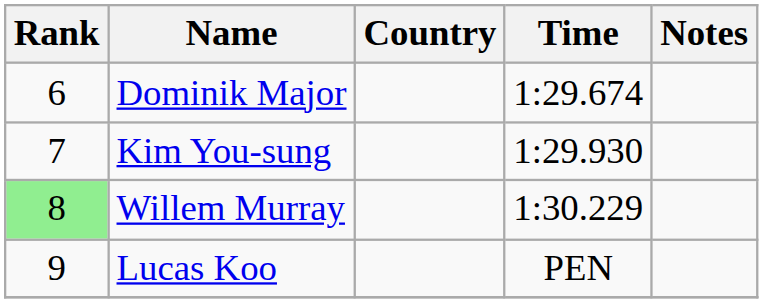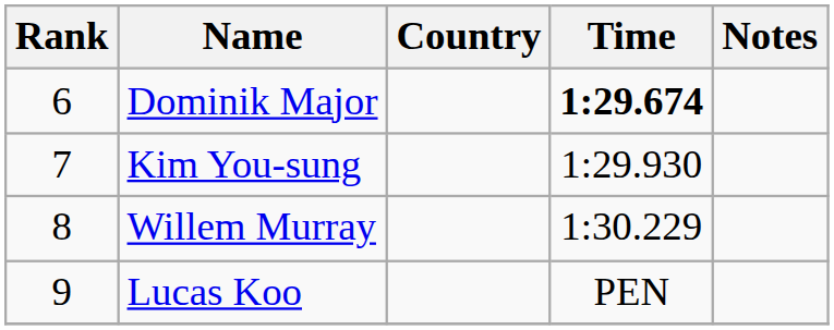Dominik Major | Time: normal -> bold
Willem Murray | Rank: lightgreen background -> no background
